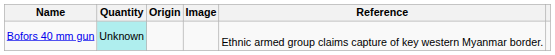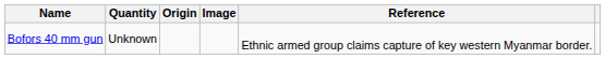Bofors 40 mm gun | Quantity: paleturquoise background -> no background
